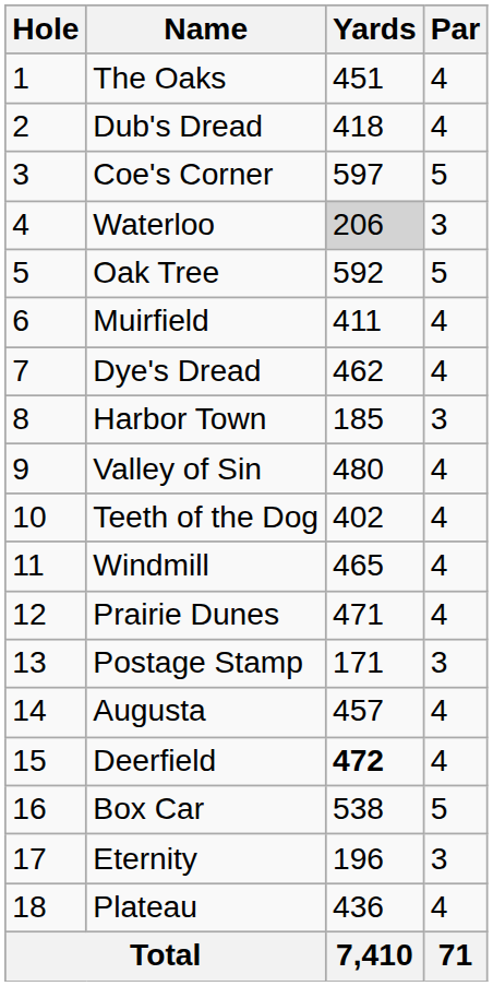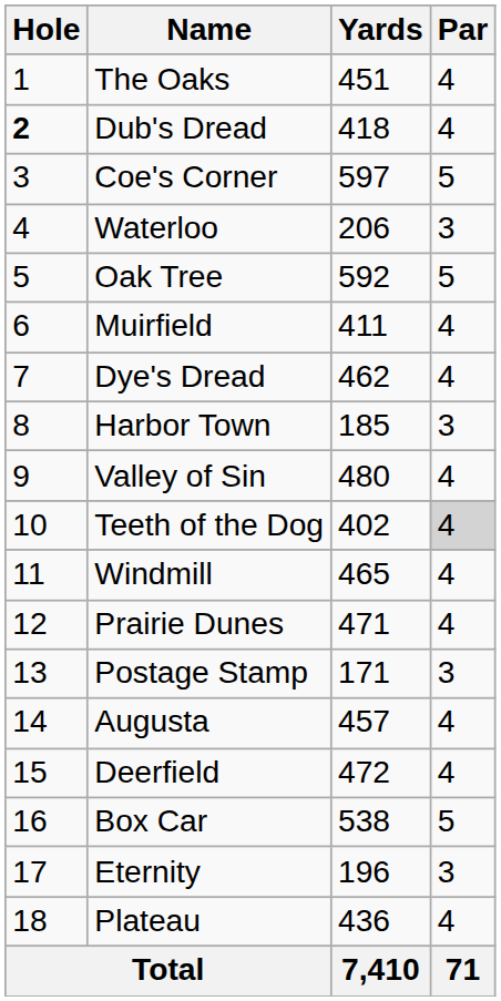Dub's Dread | Hole: normal -> bold
Waterloo | Yards: lightgrey background -> no background
Teeth of the Dog | Par: no background -> lightgrey background
Deerfield | Yards: bold -> normal
